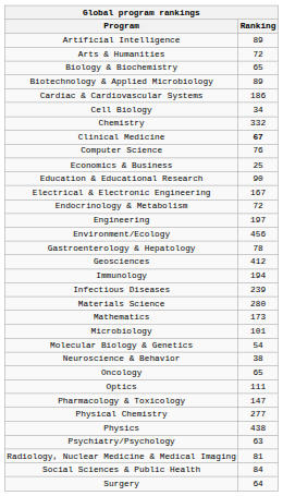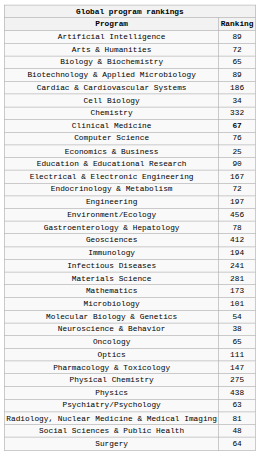Infectious Diseases | Ranking: 239 -> 241
Materials Science | Ranking: 280 -> 281
Physical Chemistry | Ranking: 277 -> 275
Social Sciences & Public Health | Ranking: 84 -> 48
